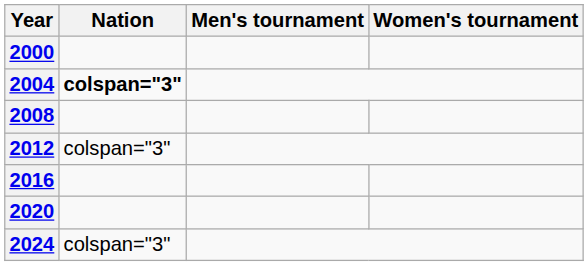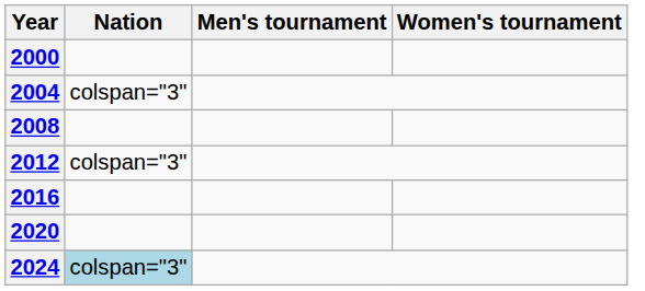2004 | Nation: bold -> normal
2024 | Nation: no background -> lightblue background
